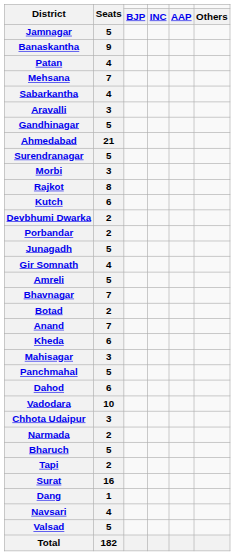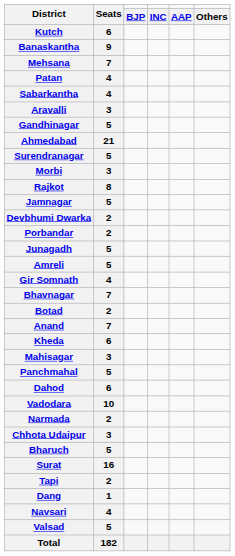rows swapped: Kutch <-> Jamnagar
rows swapped: Patan <-> Mehsana
rows swapped: Gir Somnath <-> Amreli
rows swapped: Chhota Udaipur <-> Narmada
rows swapped: Surat <-> Tapi
